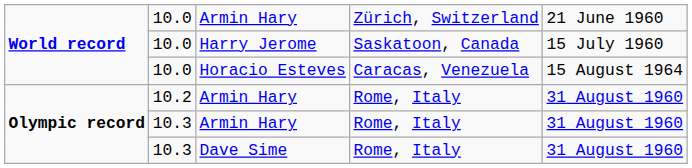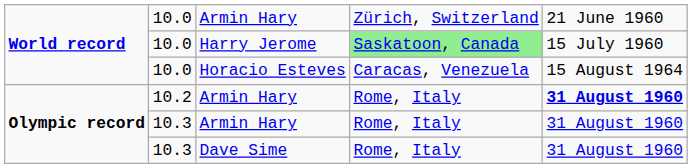Harry Jerome | column 4: no background -> lightgreen background
10.2 / Armin Hary | column 5: normal -> bold
